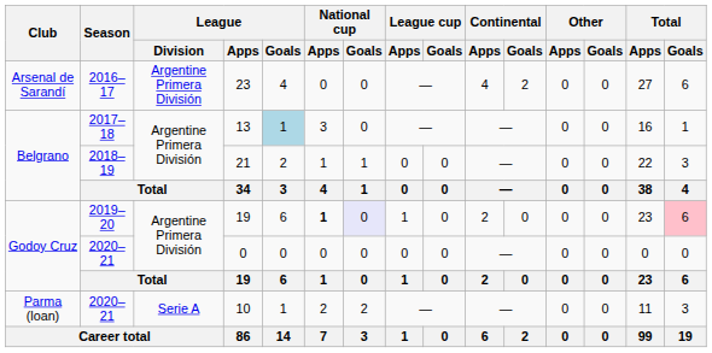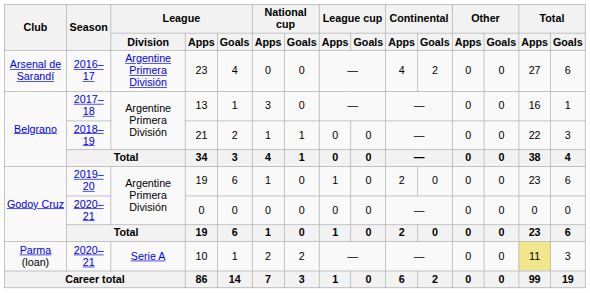13 | League / Goals: lightblue background -> no background
2019–20 / 19 | National cup / Apps: bold -> normal
2019–20 / 19 | National cup / Goals: lavender background -> no background
2019–20 / 19 | Total / Goals: pink background -> no background
10 | Total / Apps: no background -> khaki background
